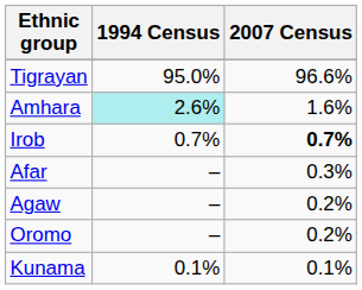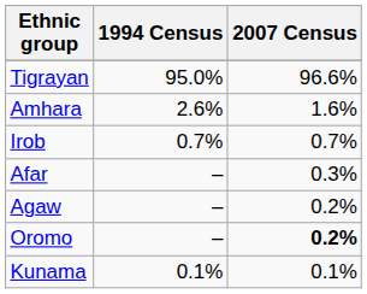Amhara | 1994 Census: paleturquoise background -> no background
Irob | 2007 Census: bold -> normal
Oromo | 2007 Census: normal -> bold
